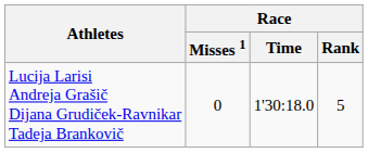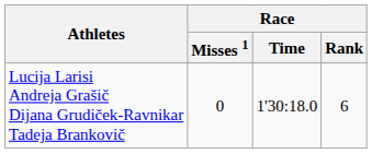row 3 | Race / Rank: 5 -> 6
